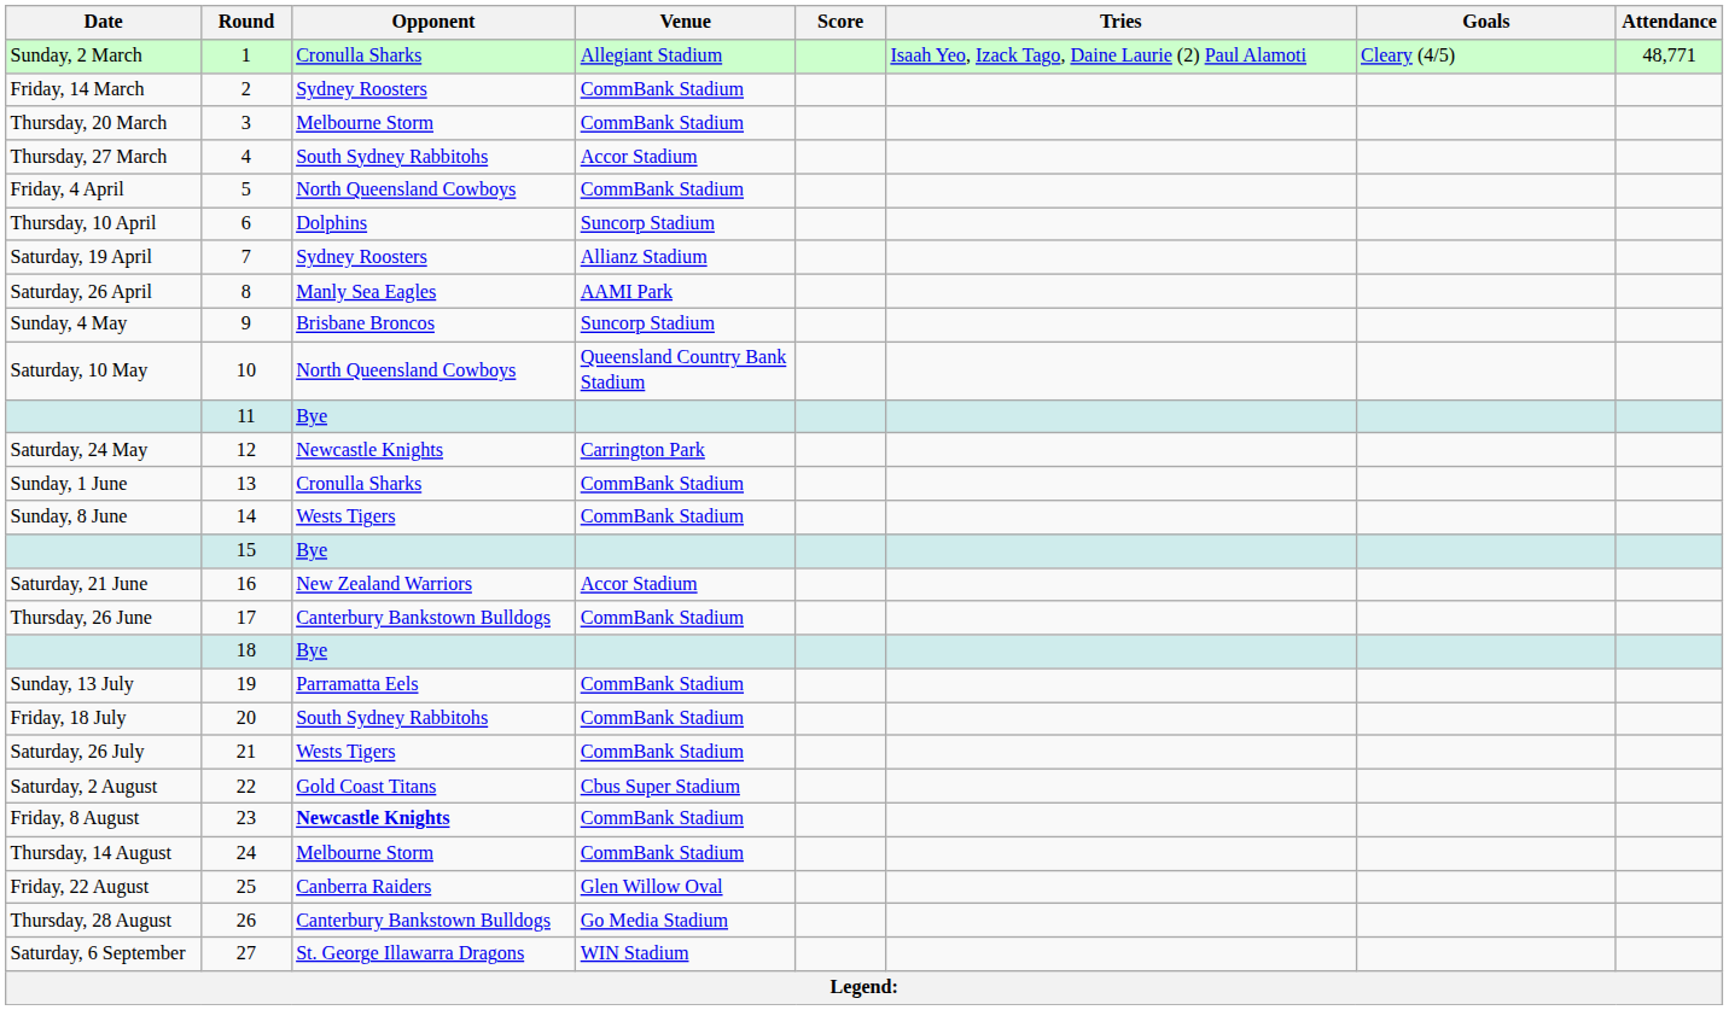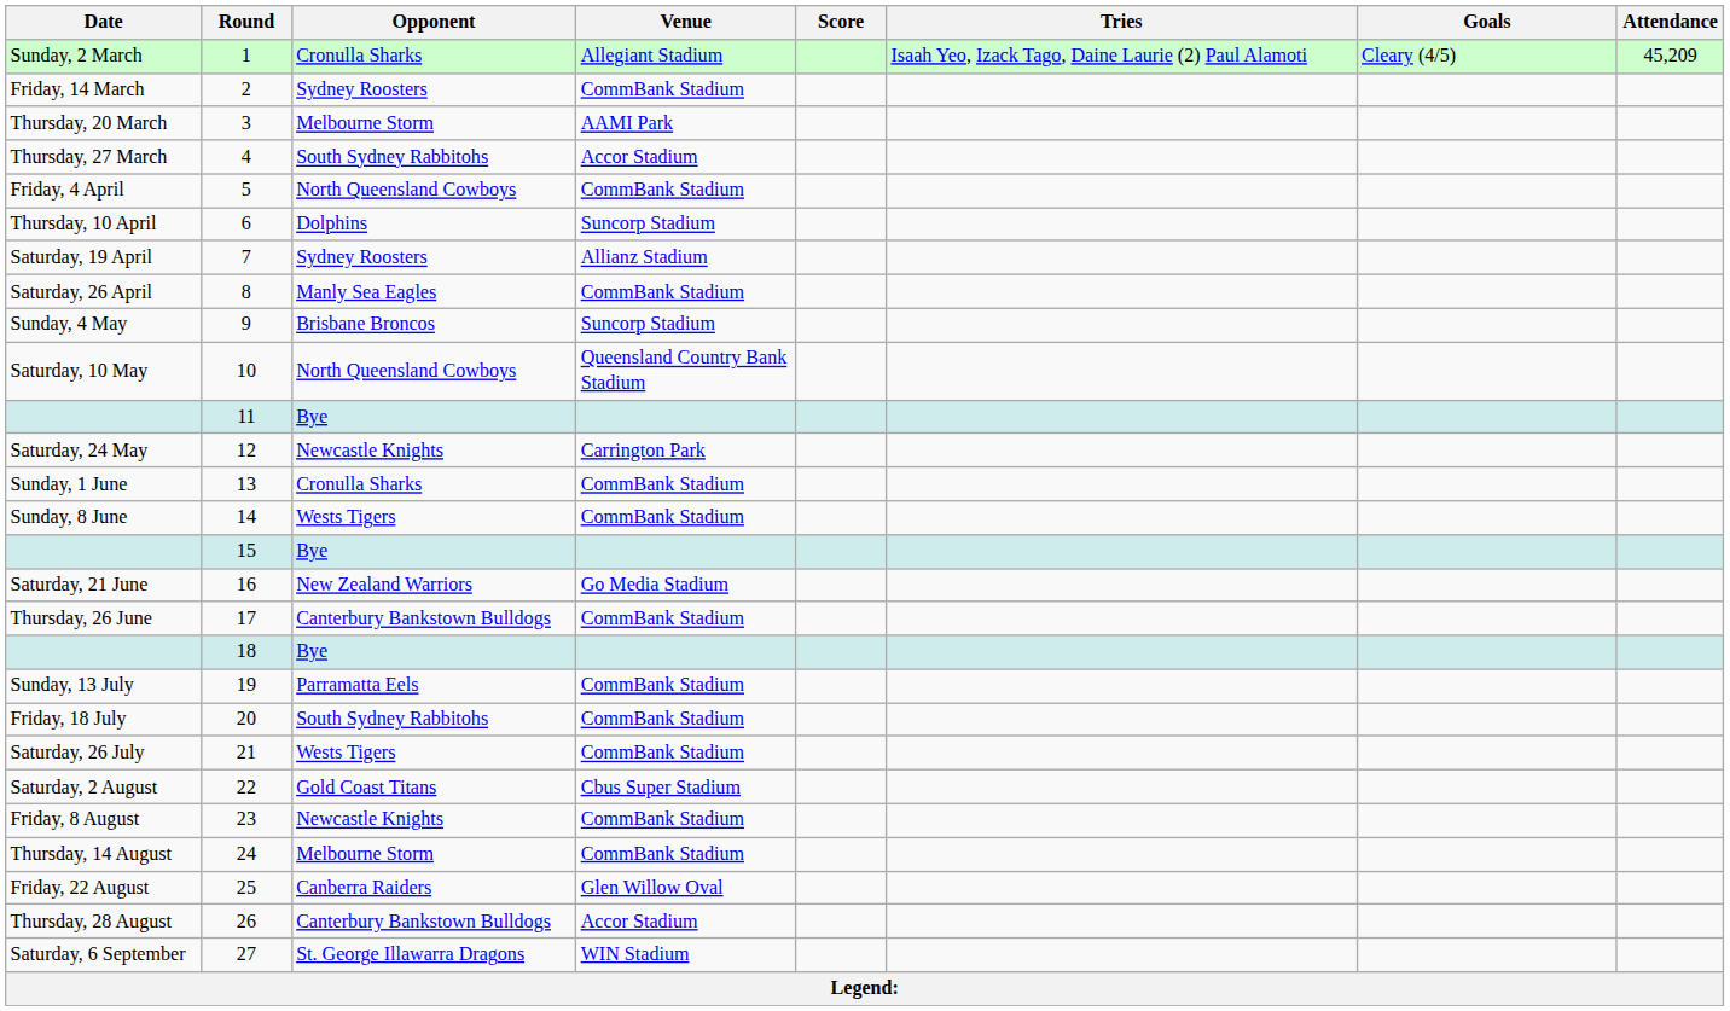Sunday, 2 March | Attendance: 48,771 -> 45,209
Thursday, 20 March | Venue: CommBank Stadium -> AAMI Park
Saturday, 26 April | Venue: AAMI Park -> CommBank Stadium
Saturday, 21 June | Venue: Accor Stadium -> Go Media Stadium
Friday, 8 August | Opponent: bold -> normal
Thursday, 28 August | Venue: Go Media Stadium -> Accor Stadium
